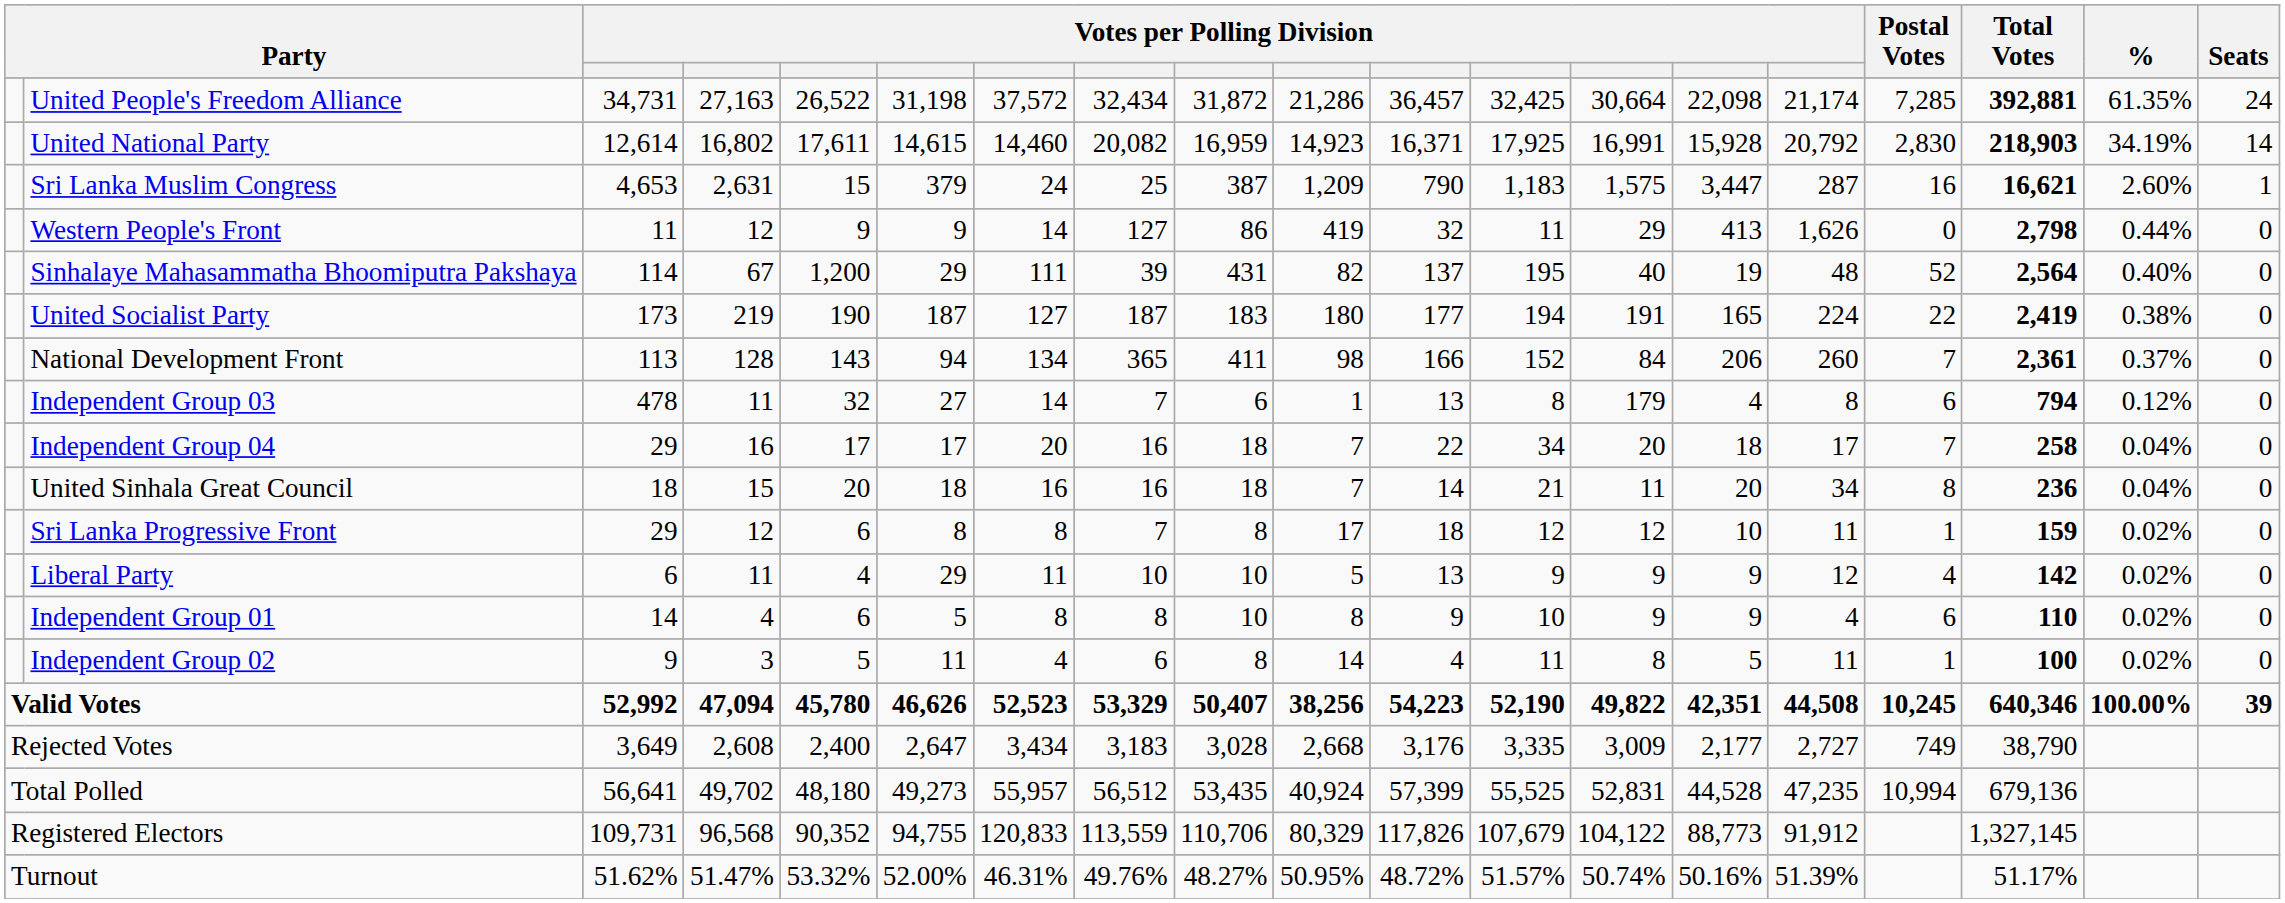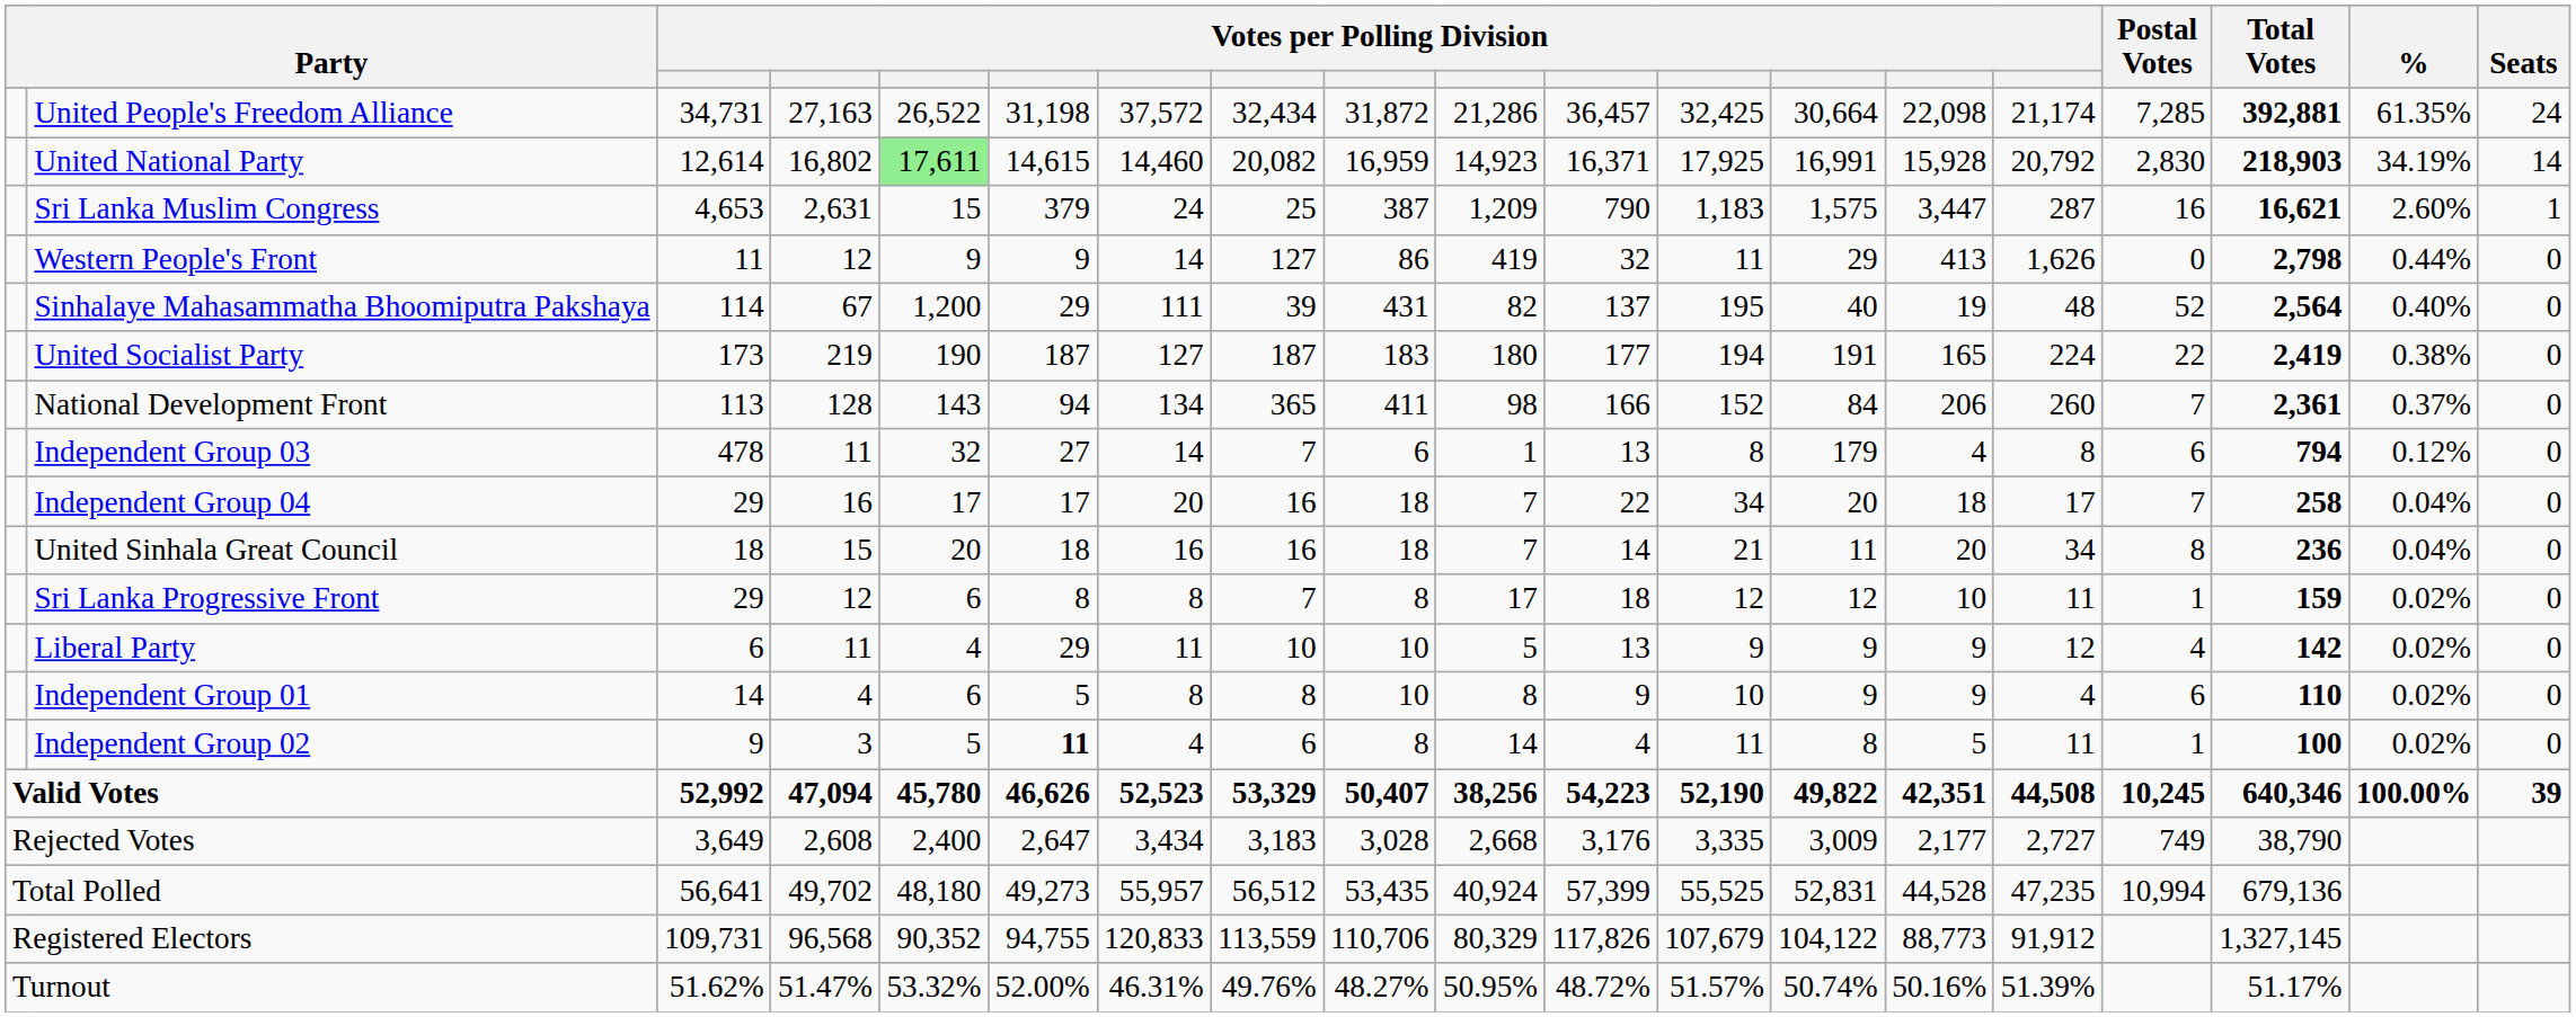United National Party | column 5: no background -> lightgreen background
Independent Group 02 | column 6: normal -> bold
